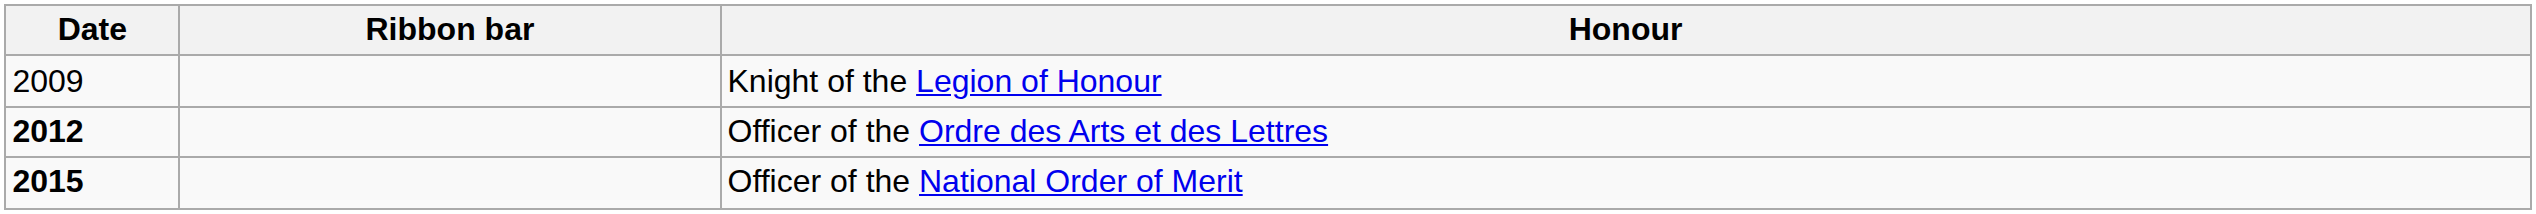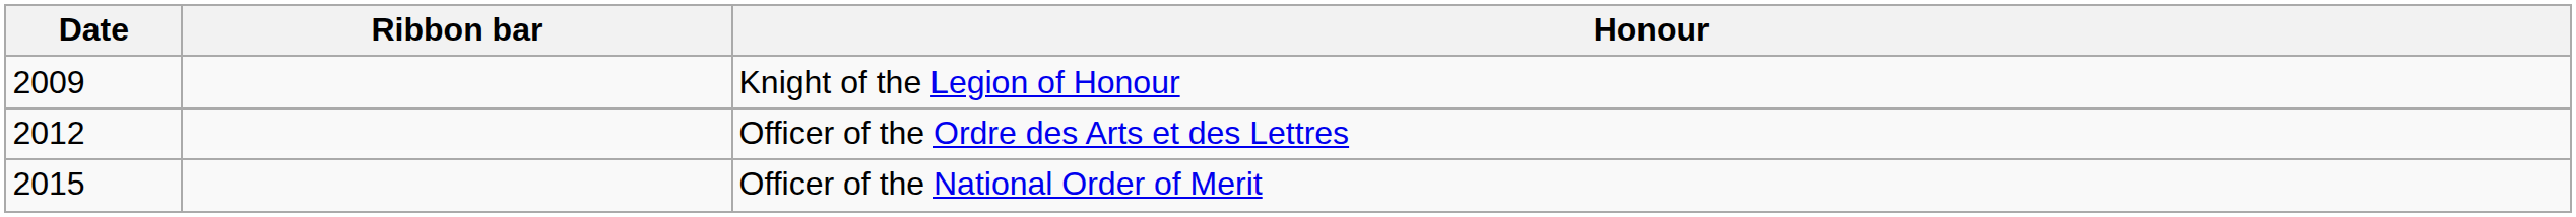Officer of the Ordre des Arts et des Lettres | Date: bold -> normal
Officer of the National Order of Merit | Date: bold -> normal
